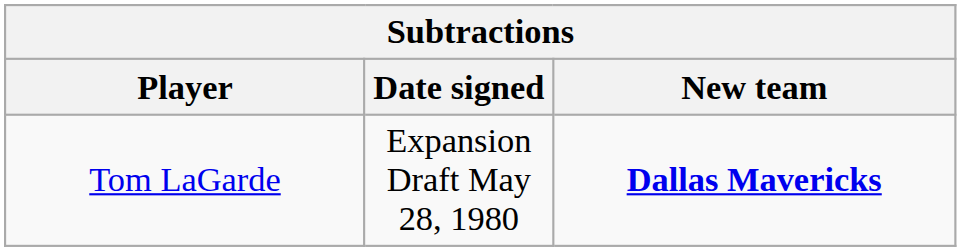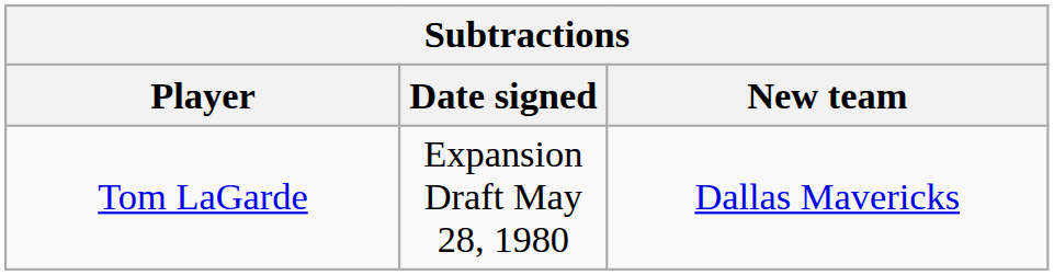Tom LaGarde | New team: bold -> normal
